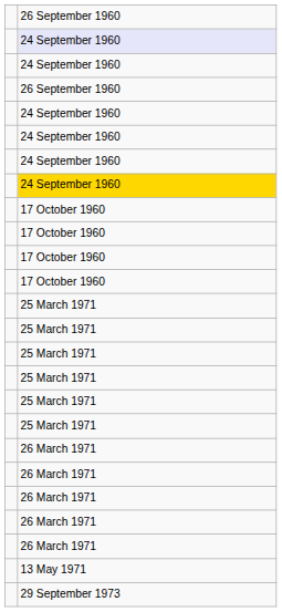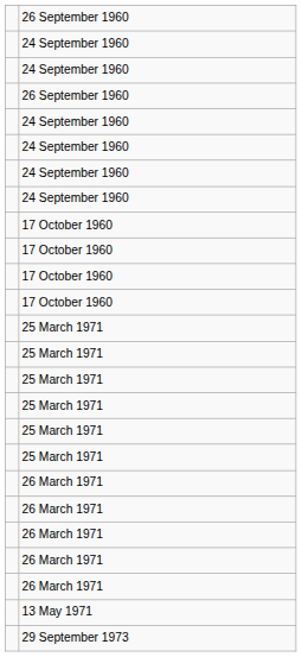row 2 | column 2: lavender background -> no background
row 8 | column 2: gold background -> no background
